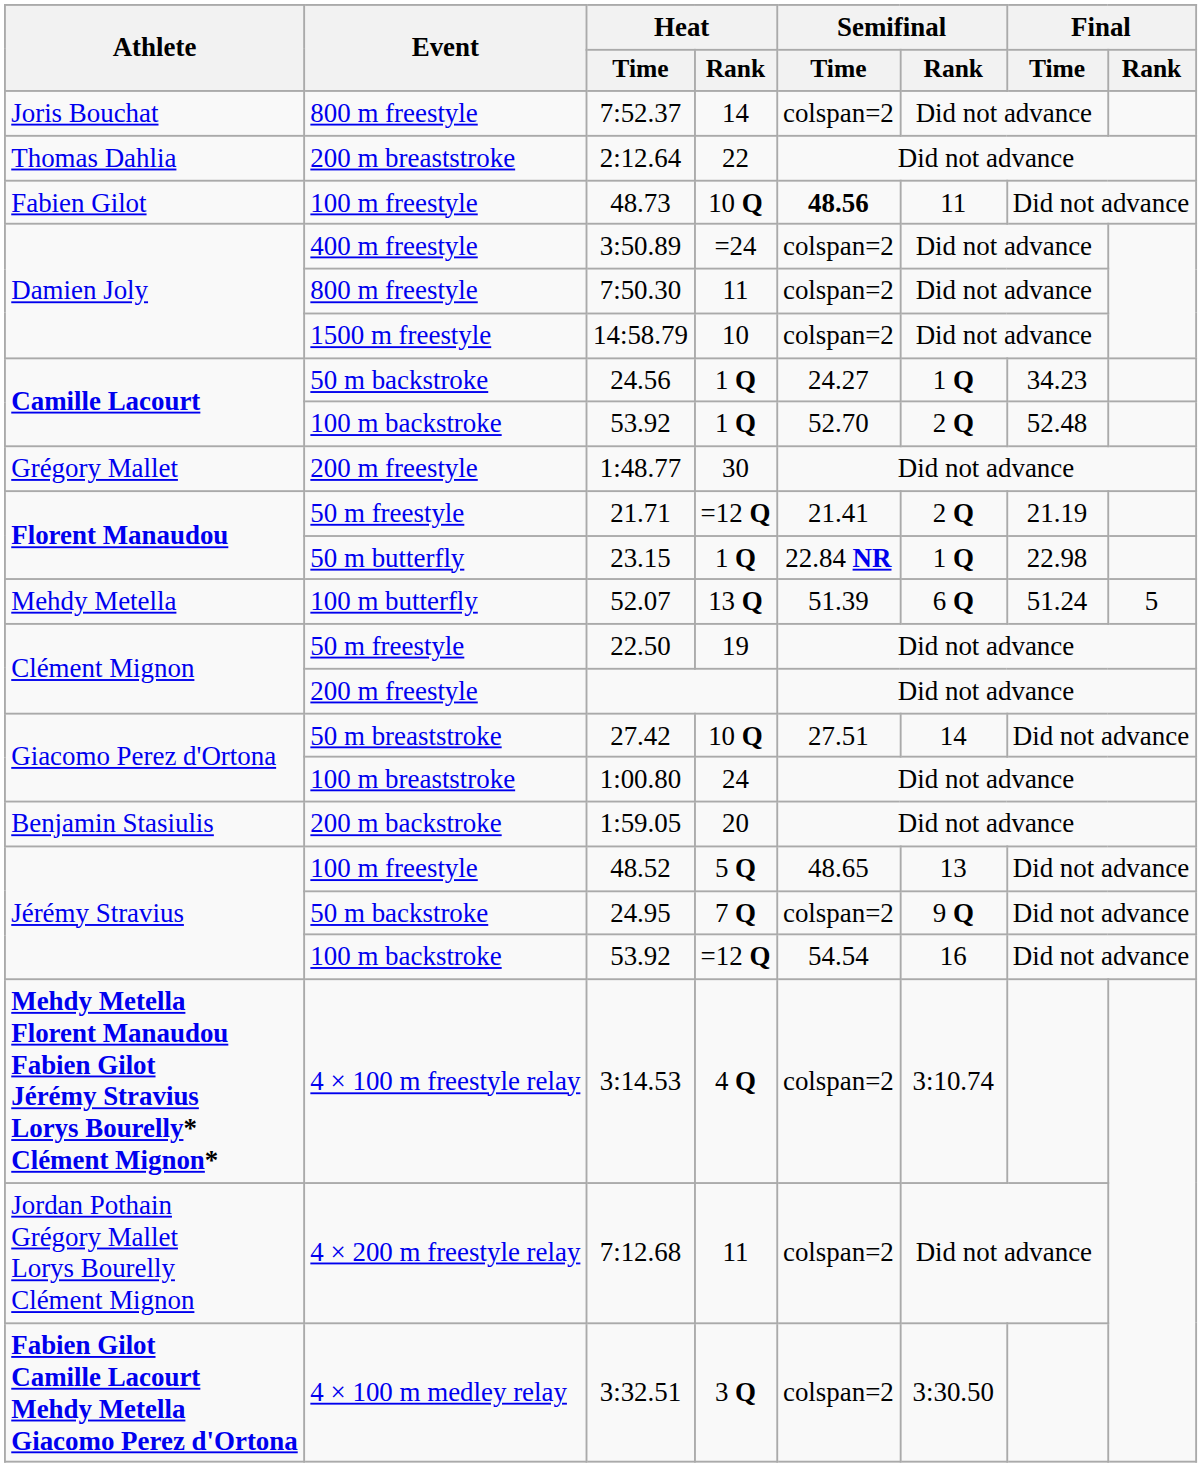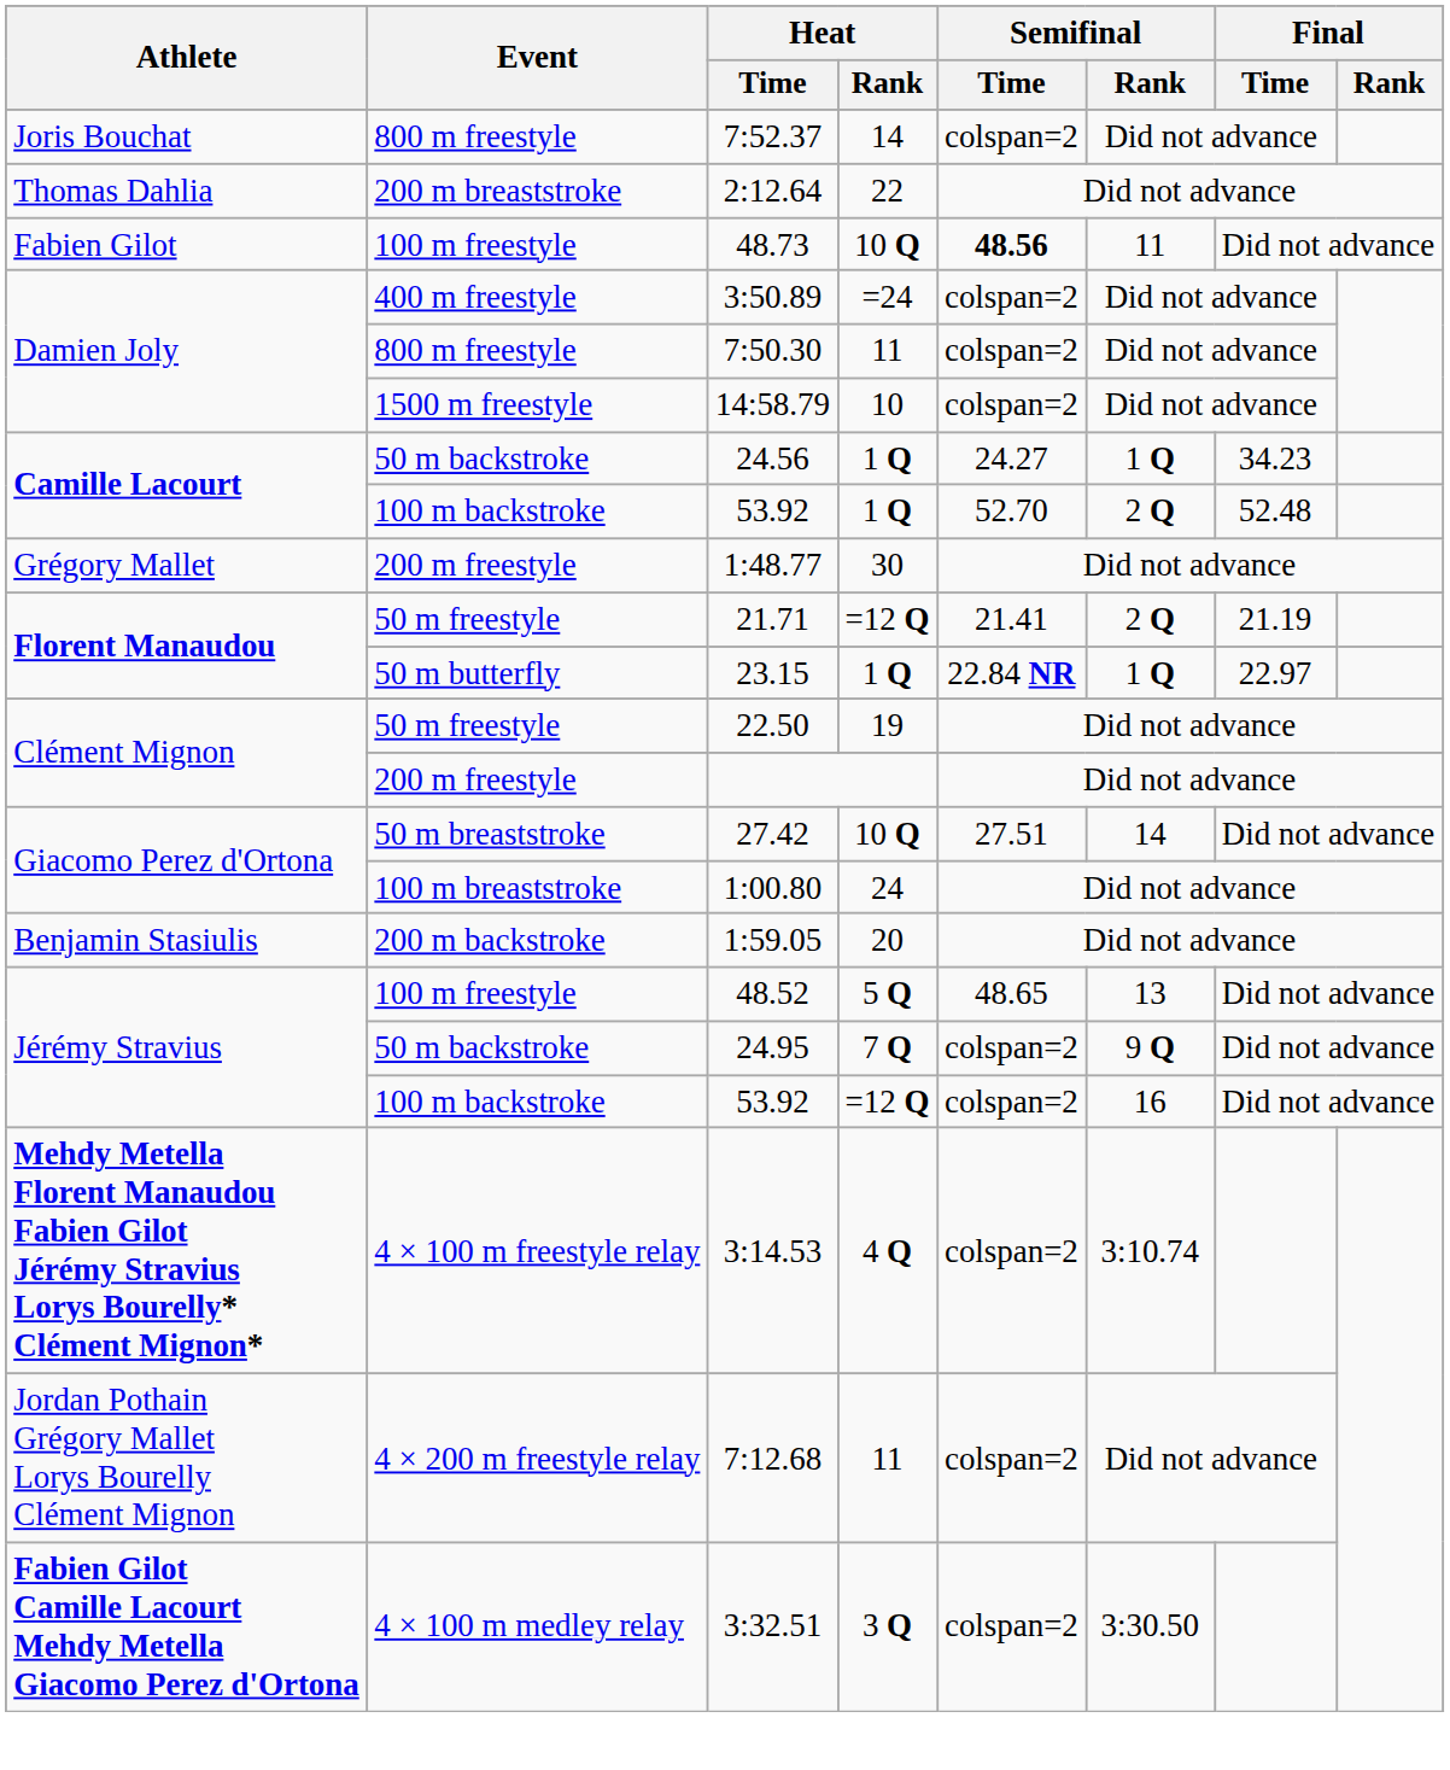23.15 | Final / Time: 22.98 -> 22.97
- row: Mehdy Metella | 100 m butterfly | 52.07 | 13 Q | 51.39 | 6 Q | 51.24 | 5
Jérémy Stravius / 53.92 | Semifinal / Time: 54.54 -> colspan=2
